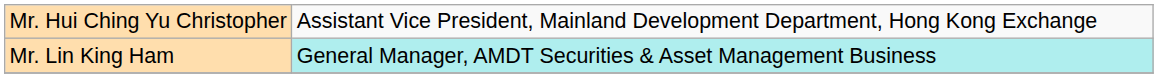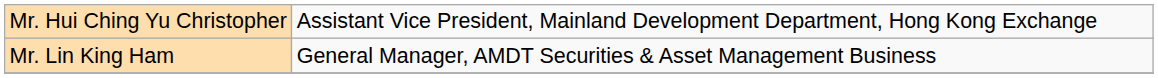Mr. Lin King Ham | column 2: paleturquoise background -> no background
